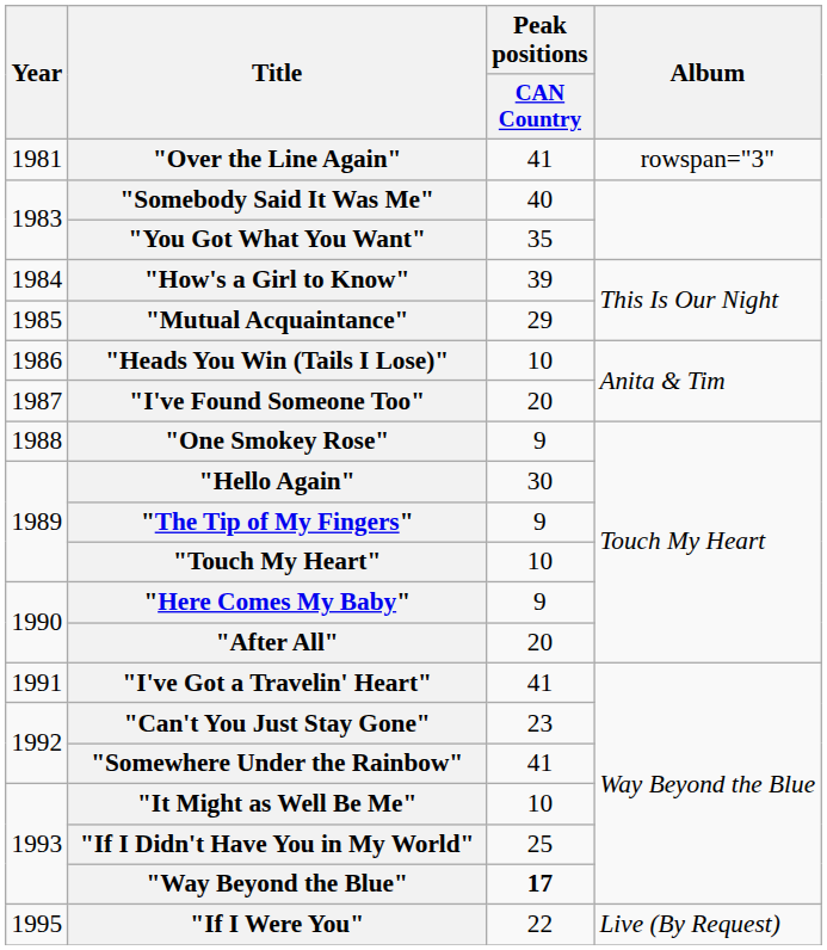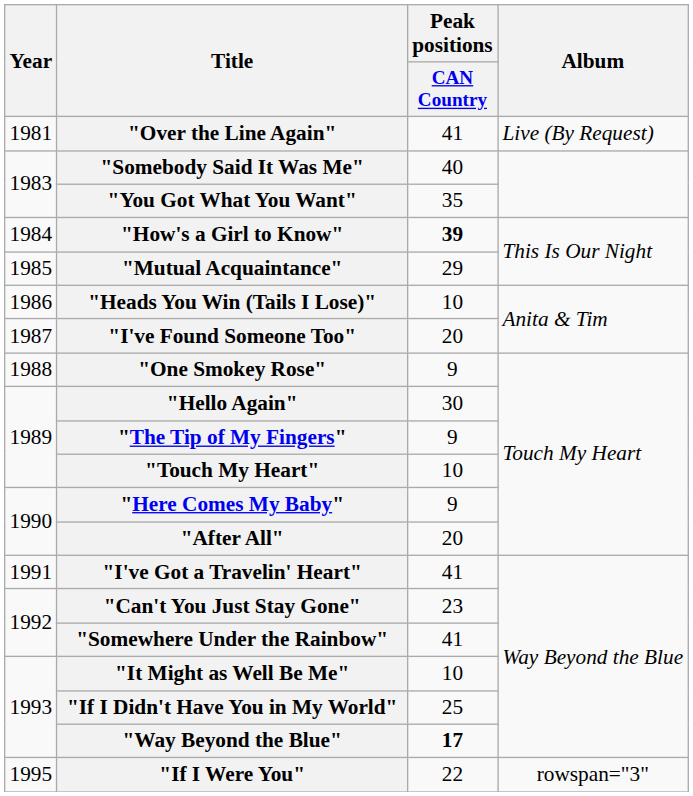"Over the Line Again" | Album: rowspan="3" -> Live (By Request)
"How's a Girl to Know" | Peak positions / CAN Country: normal -> bold
"If I Were You" | Album: Live (By Request) -> rowspan="3"
